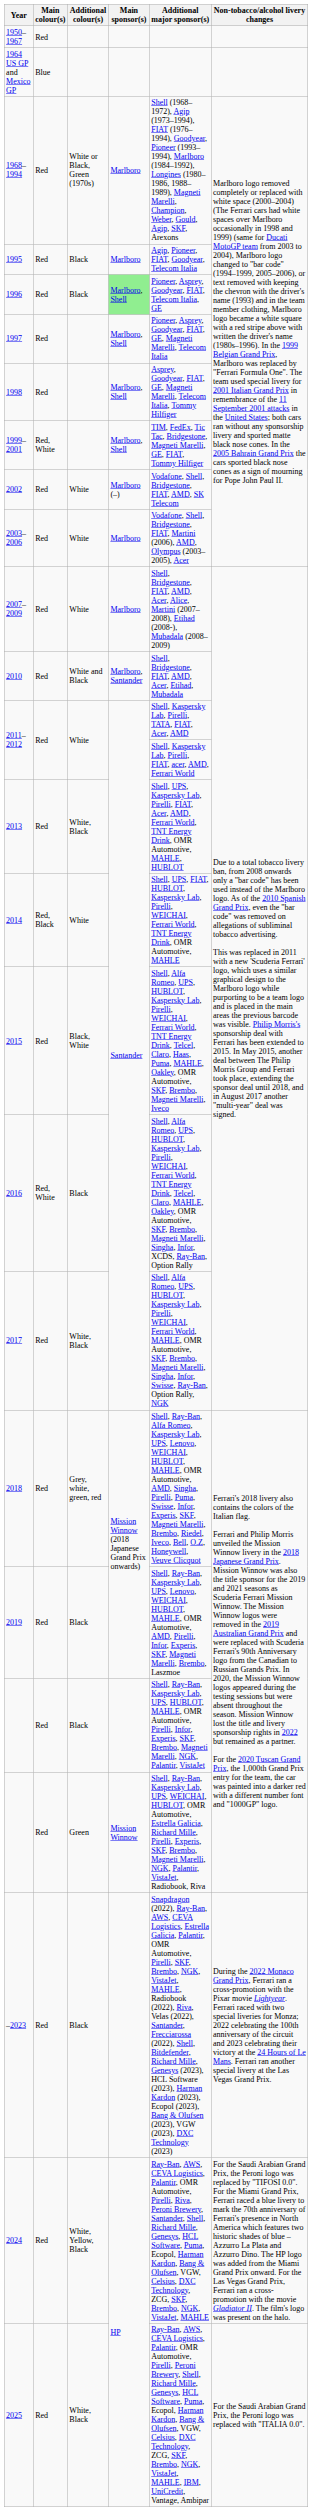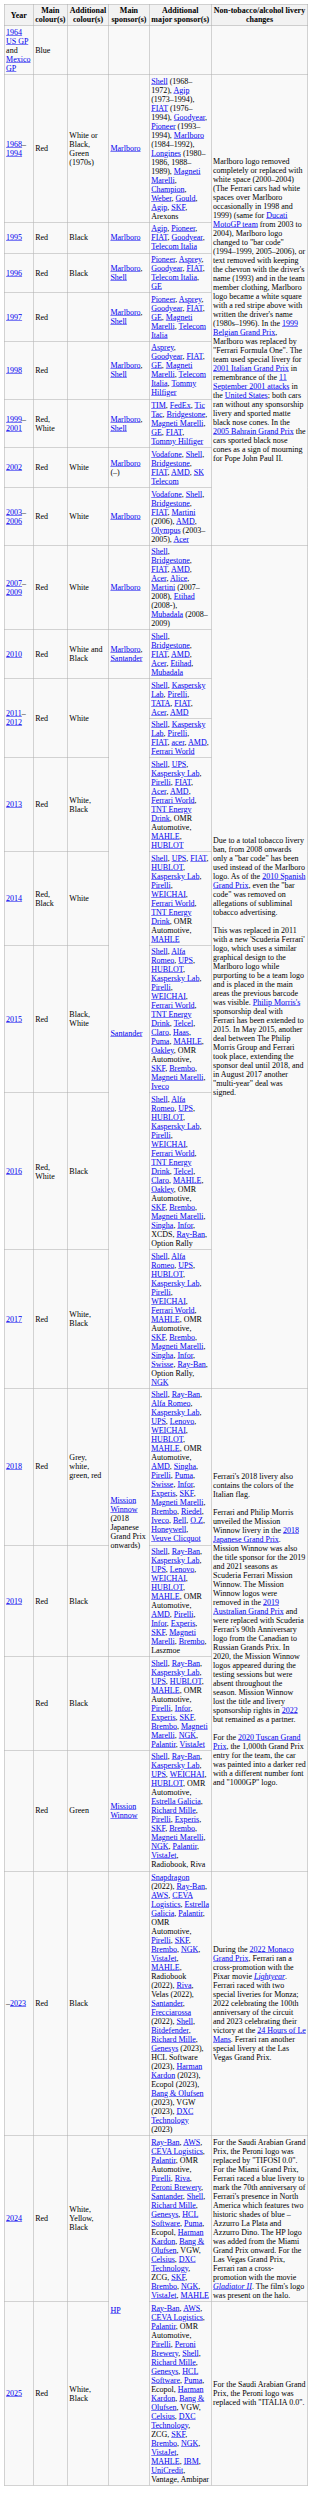- row: 1950–1967 | Red
1996 | Main sponsor(s): lightgreen background -> no background
